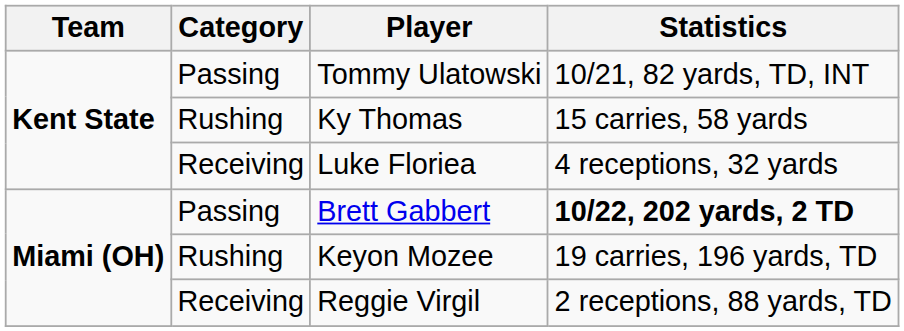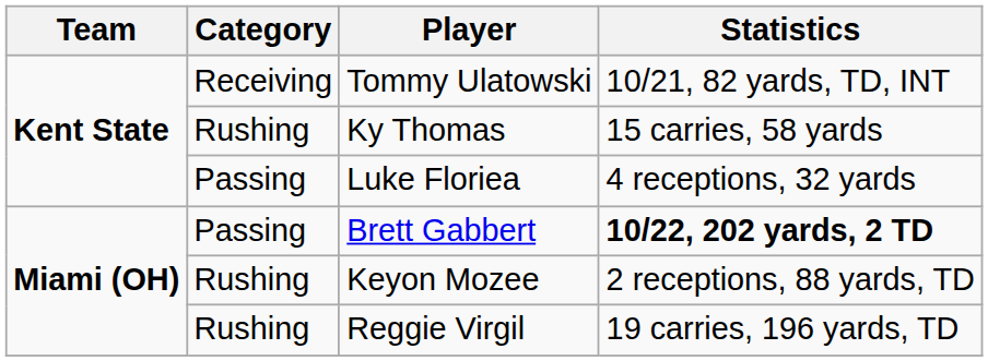Tommy Ulatowski | Category: Passing -> Receiving
Luke Floriea | Category: Receiving -> Passing
Keyon Mozee | Statistics: 19 carries, 196 yards, TD -> 2 receptions, 88 yards, TD
Reggie Virgil | Category: Receiving -> Rushing
Reggie Virgil | Statistics: 2 receptions, 88 yards, TD -> 19 carries, 196 yards, TD
